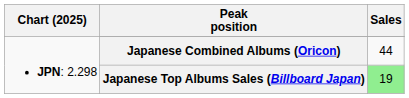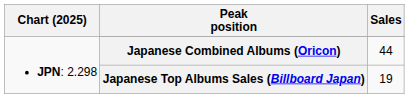Japanese Top Albums Sales (Billboard Japan) | Sales: lightgreen background -> no background
